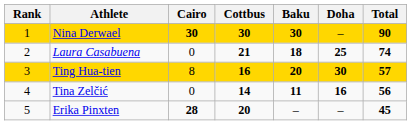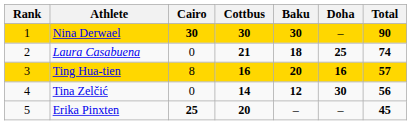Ting Hua-tien | Doha: 30 -> 16
Tina Zelčić | Baku: 11 -> 12
Tina Zelčić | Doha: 16 -> 30
Erika Pinxten | Cairo: 28 -> 25
